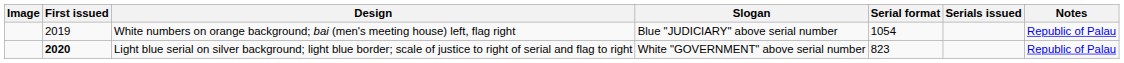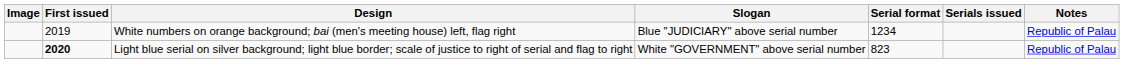row 2 | Serial format: 1054 -> 1234
